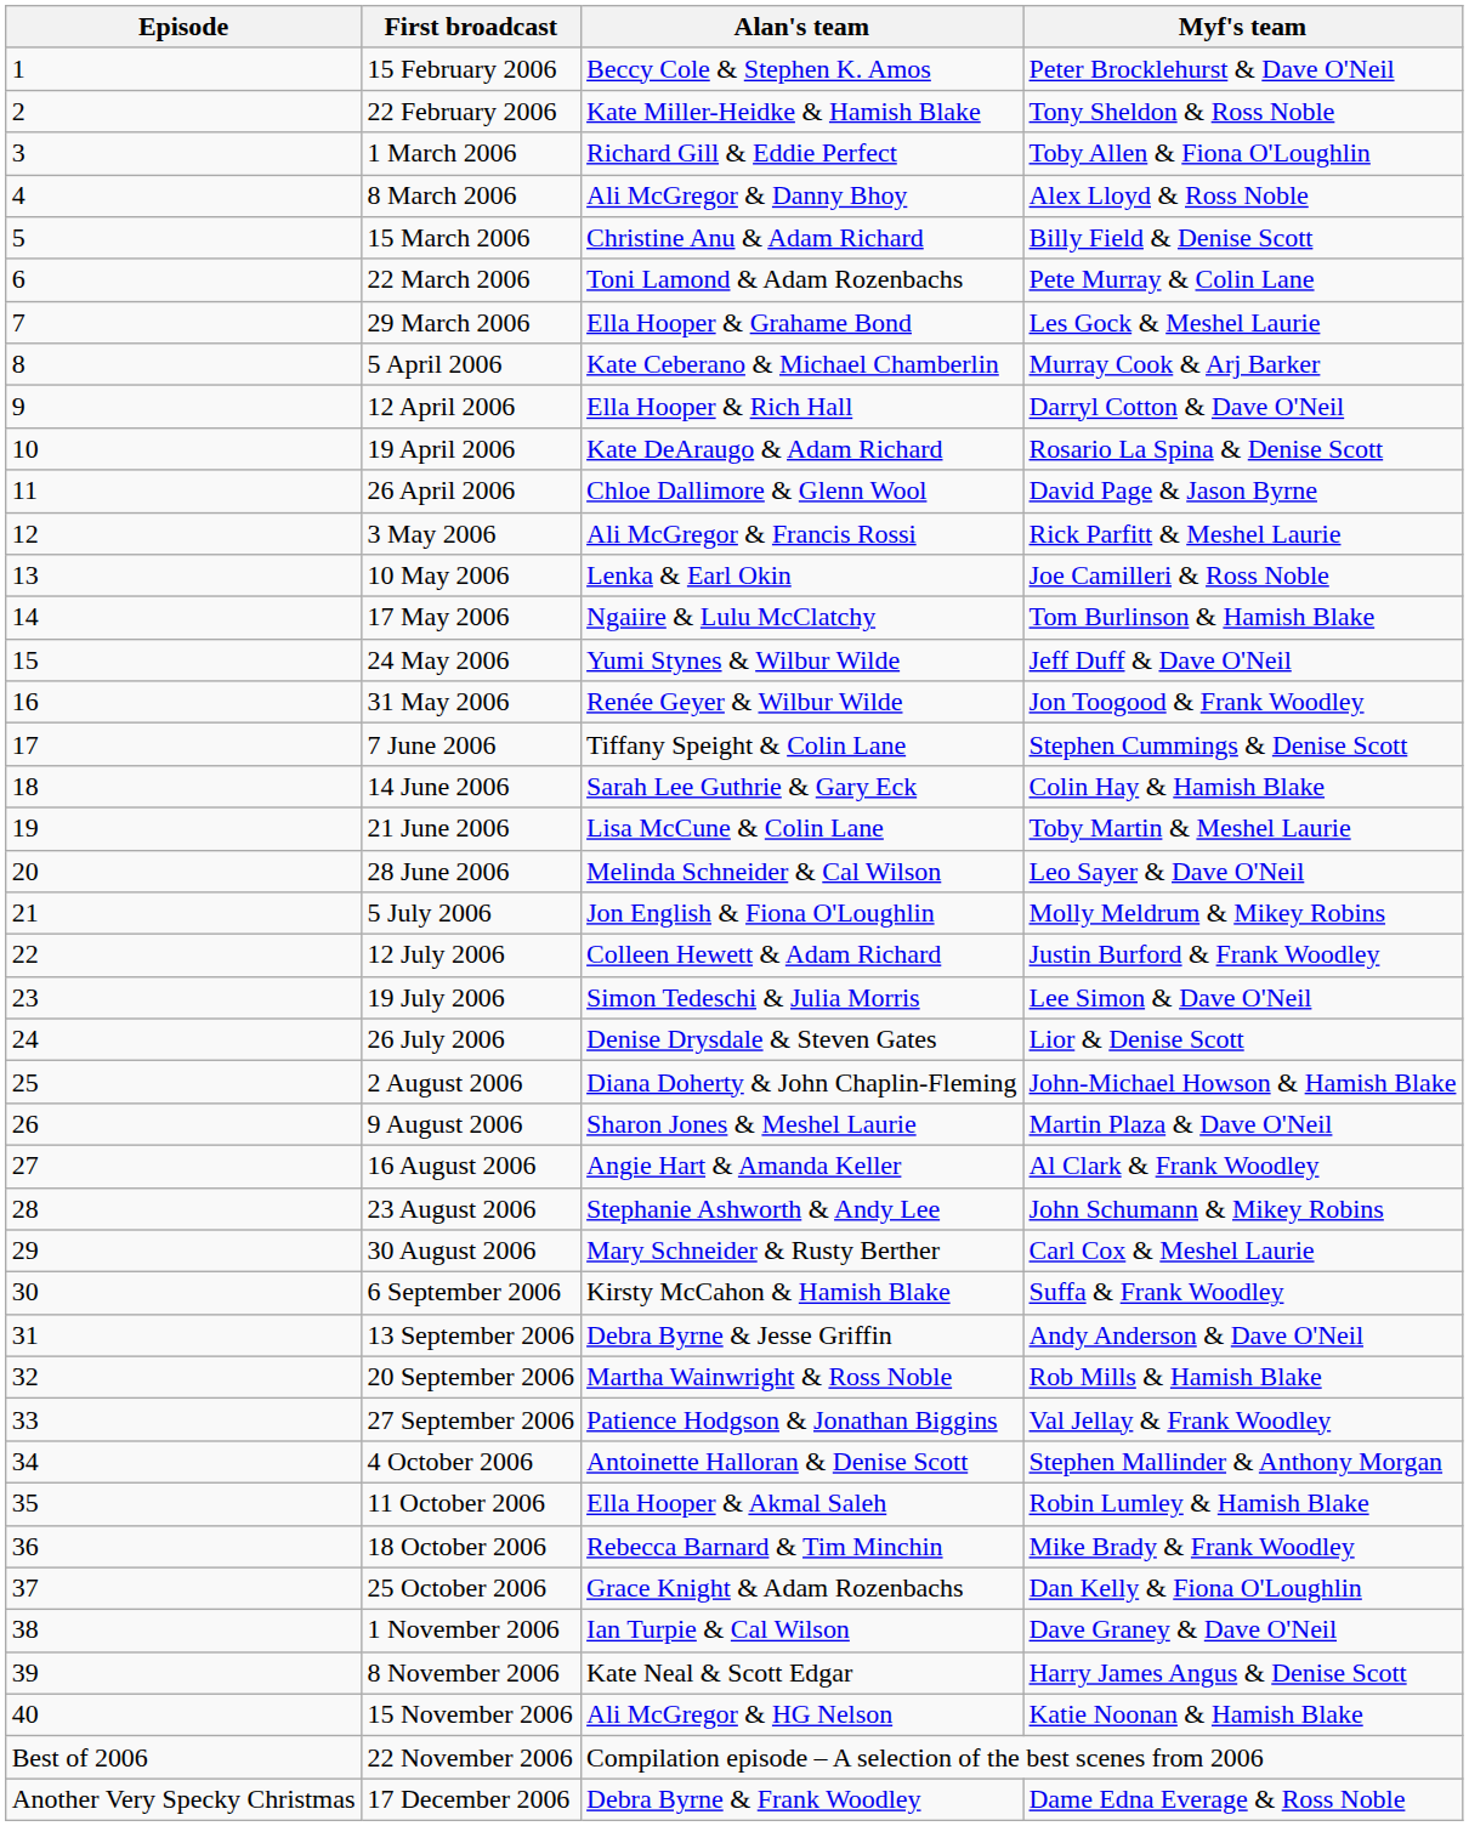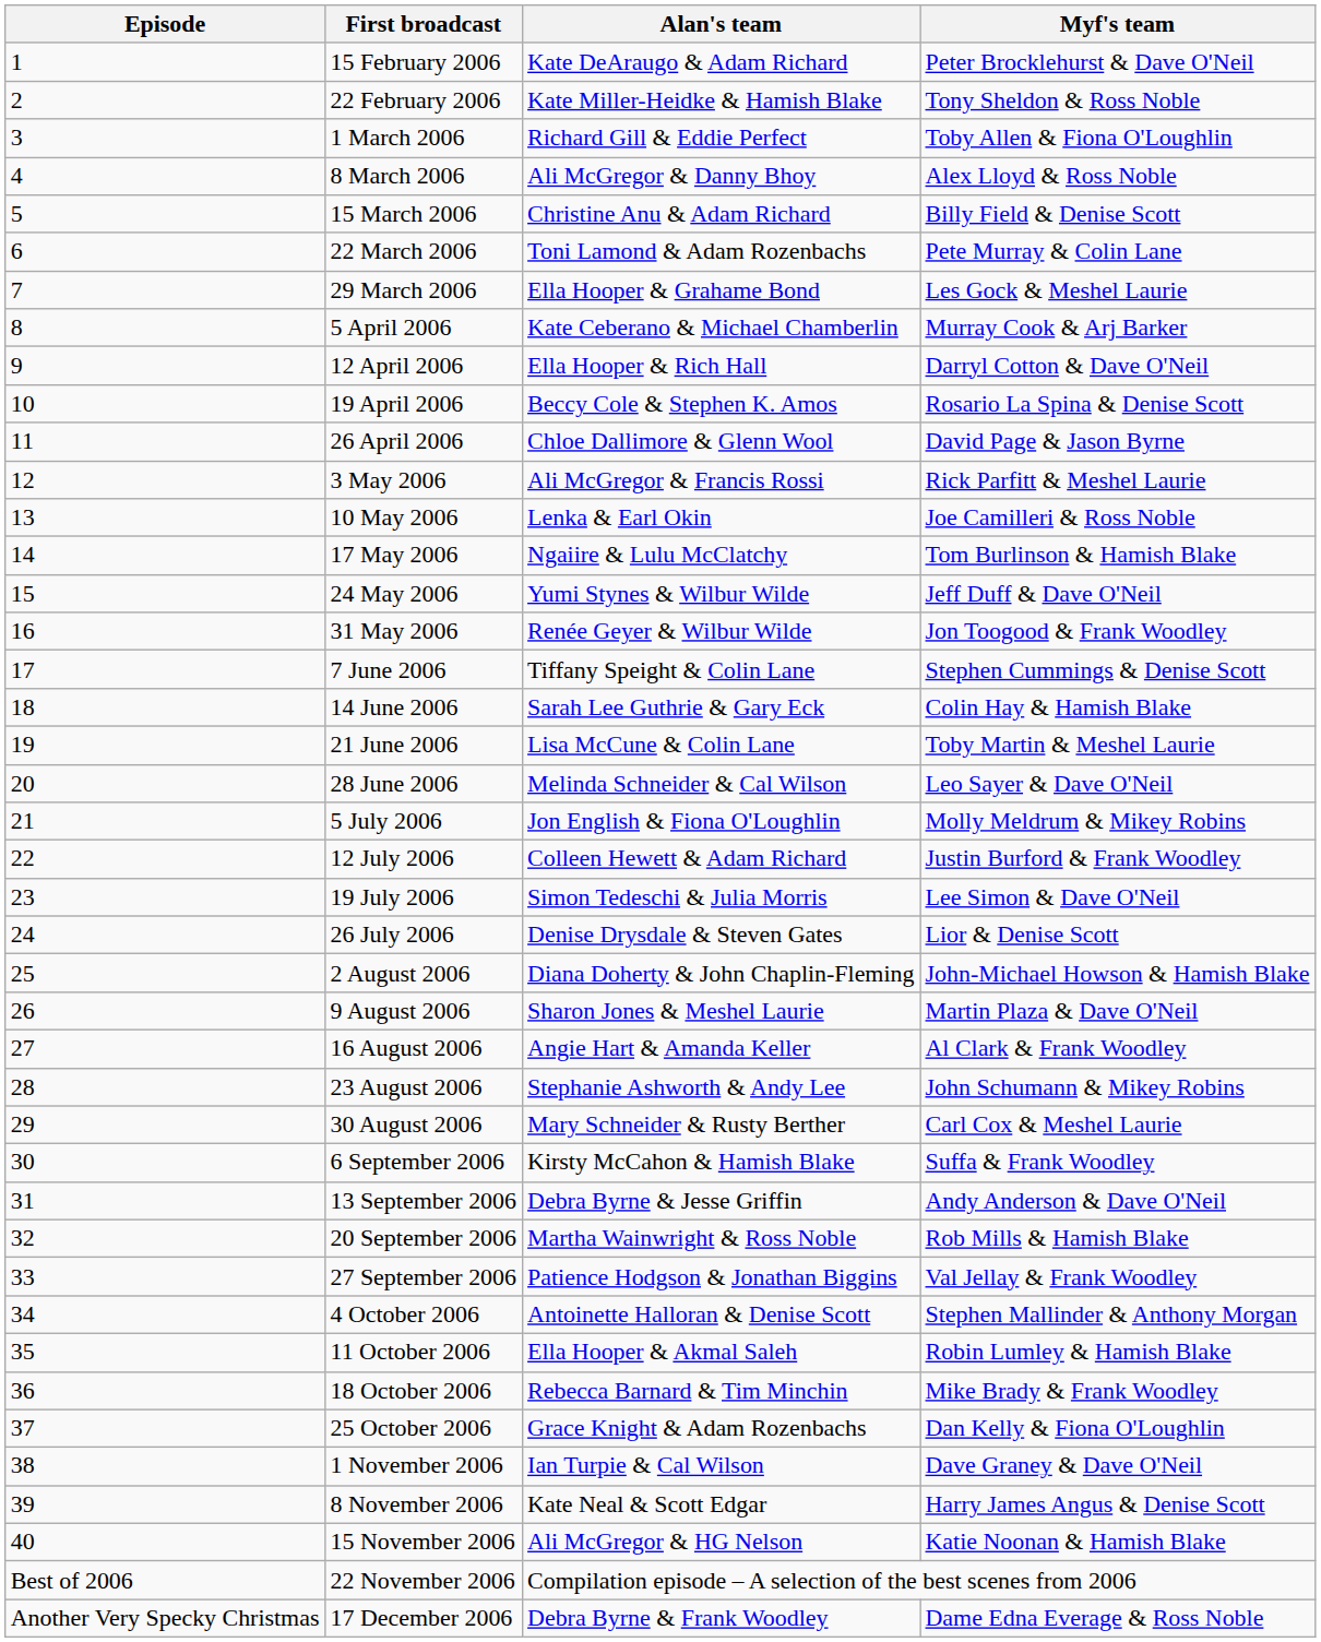15 February 2006 | Alan's team: Beccy Cole & Stephen K. Amos -> Kate DeAraugo & Adam Richard
19 April 2006 | Alan's team: Kate DeAraugo & Adam Richard -> Beccy Cole & Stephen K. Amos
